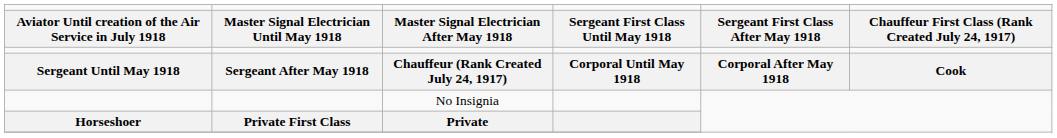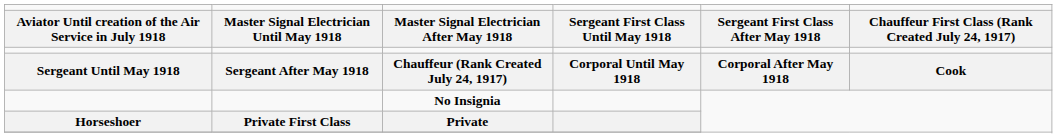No Insignia | column 3: normal -> bold
